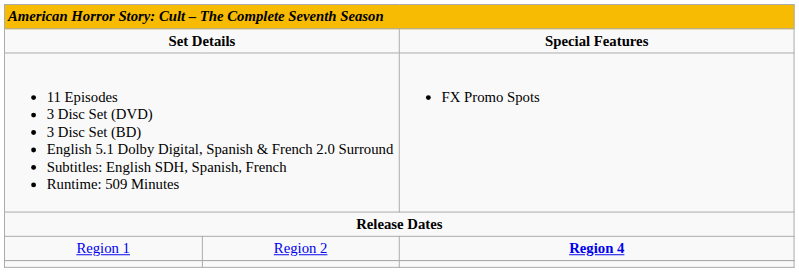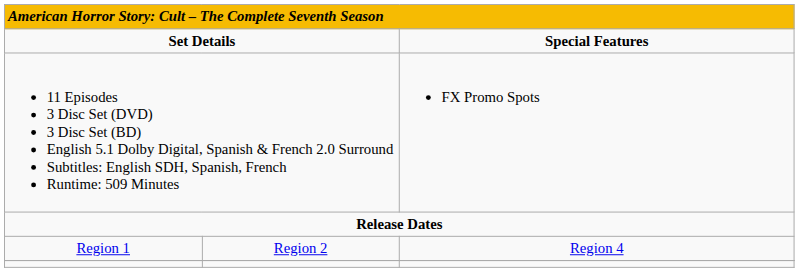Region 1 | column 3: bold -> normal
